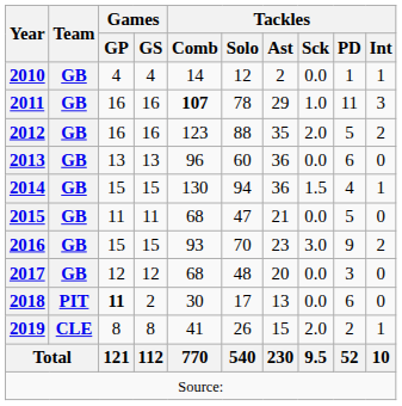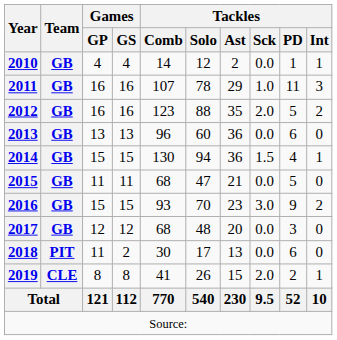2011 | Tackles / Comb: bold -> normal
2018 | Games / GP: bold -> normal
